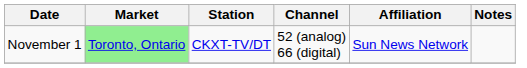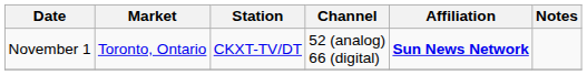November 1 | Market: lightgreen background -> no background
November 1 | Affiliation: normal -> bold
